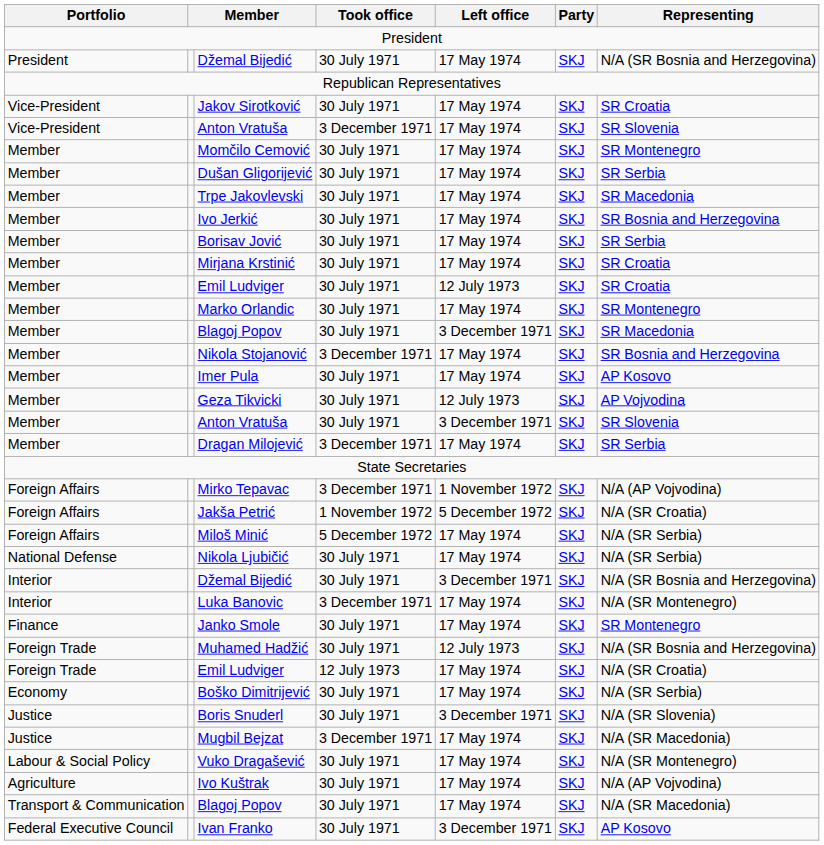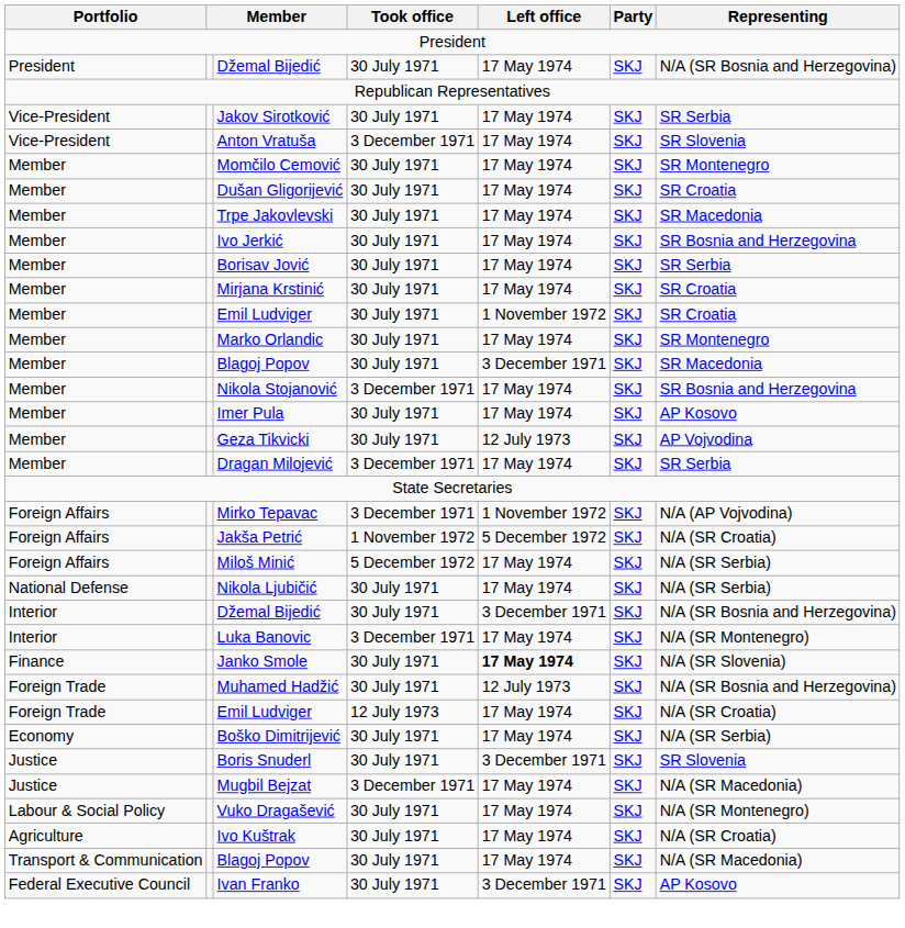Jakov Sirotković | Representing: SR Croatia -> SR Serbia
Dušan Gligorijević | Representing: SR Serbia -> SR Croatia
Member / Emil Ludviger | Left office: 12 July 1973 -> 1 November 1972
- row: Member | Anton Vratuša | 30 July 1971 | 3 December 1971 | SKJ | SR Slovenia
Janko Smole | Left office: normal -> bold
Janko Smole | Representing: SR Montenegro -> N/A (SR Slovenia)
Boris Snuderl | Representing: N/A (SR Slovenia) -> SR Slovenia
Ivo Kuštrak | Representing: N/A (AP Vojvodina) -> N/A (SR Croatia)
